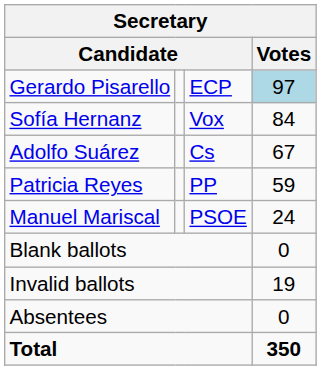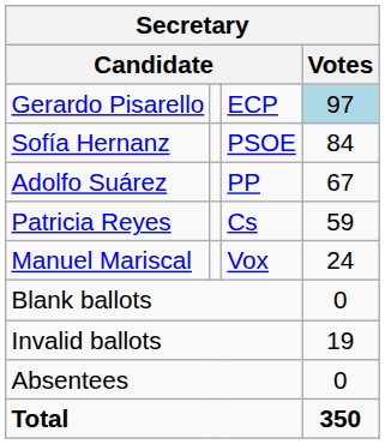Sofía Hernanz | column 3: Vox -> PSOE
Adolfo Suárez | column 3: Cs -> PP
Patricia Reyes | column 3: PP -> Cs
Manuel Mariscal | column 3: PSOE -> Vox
